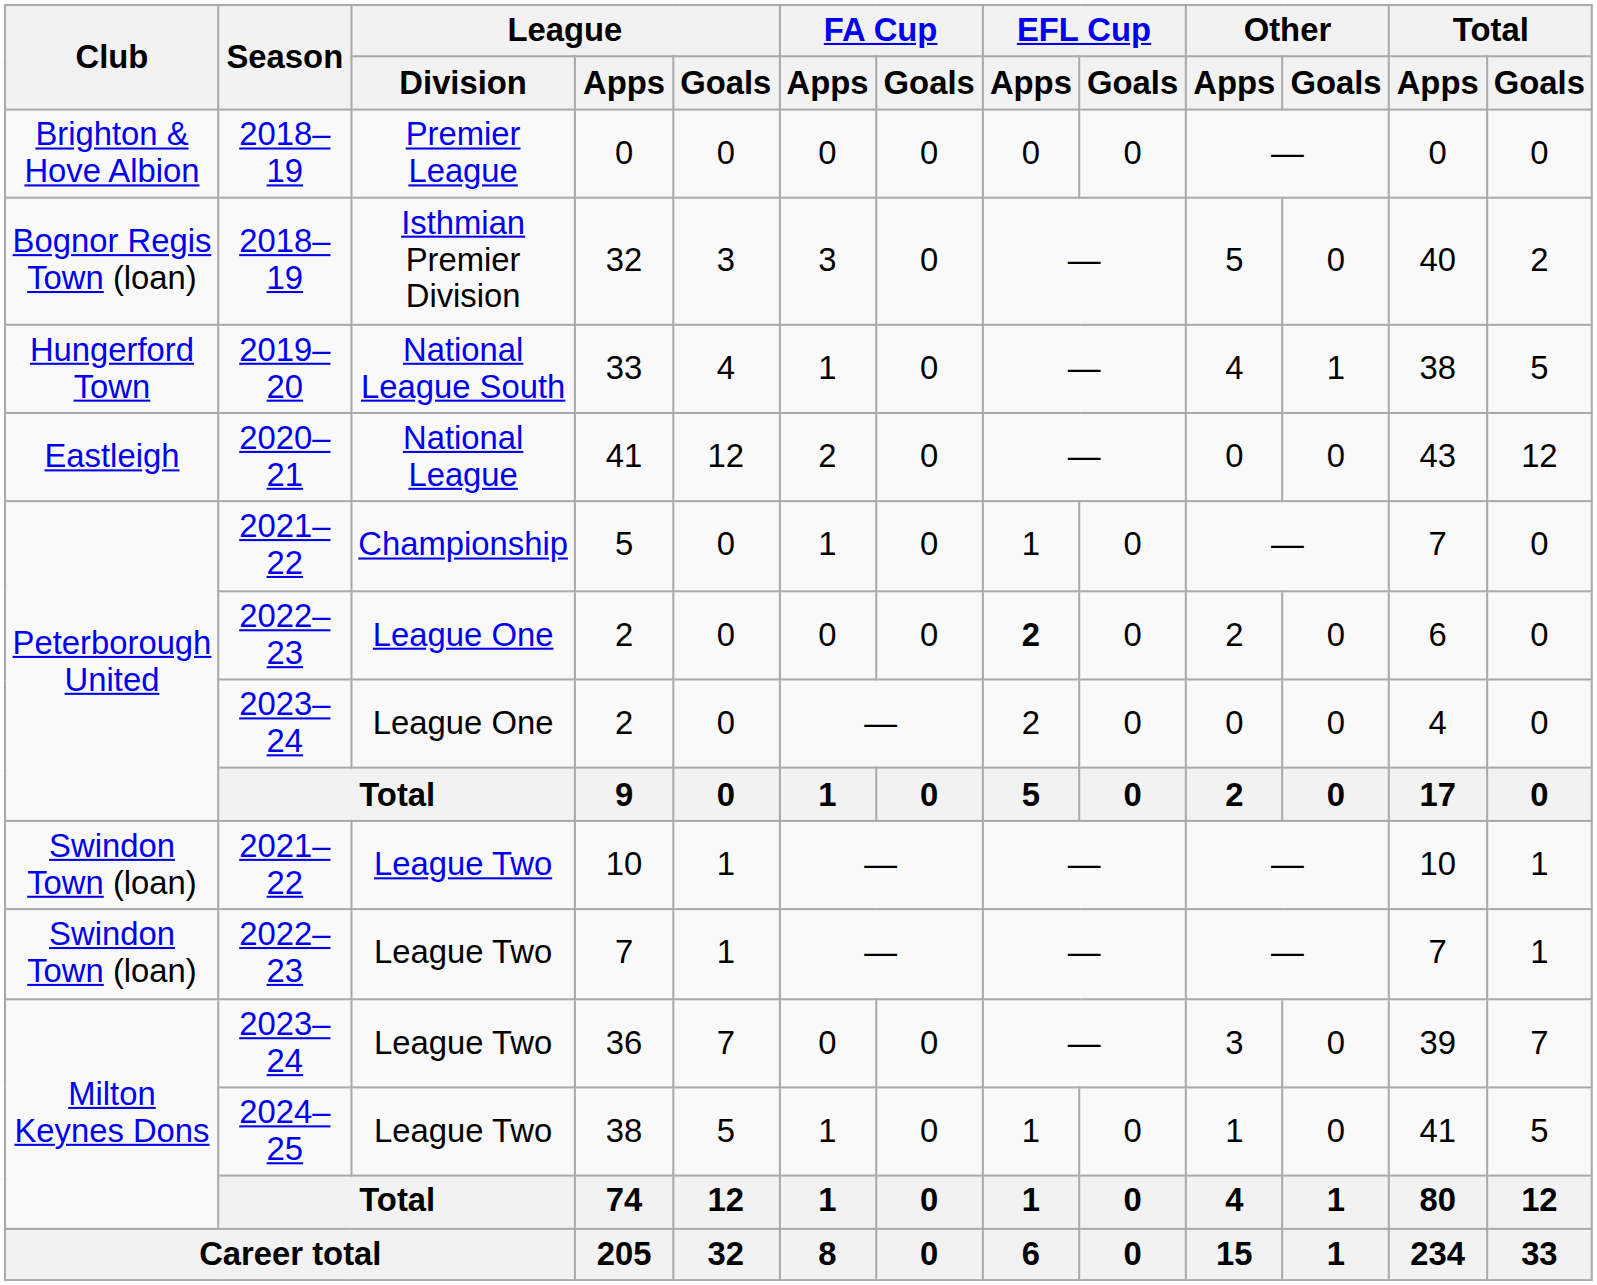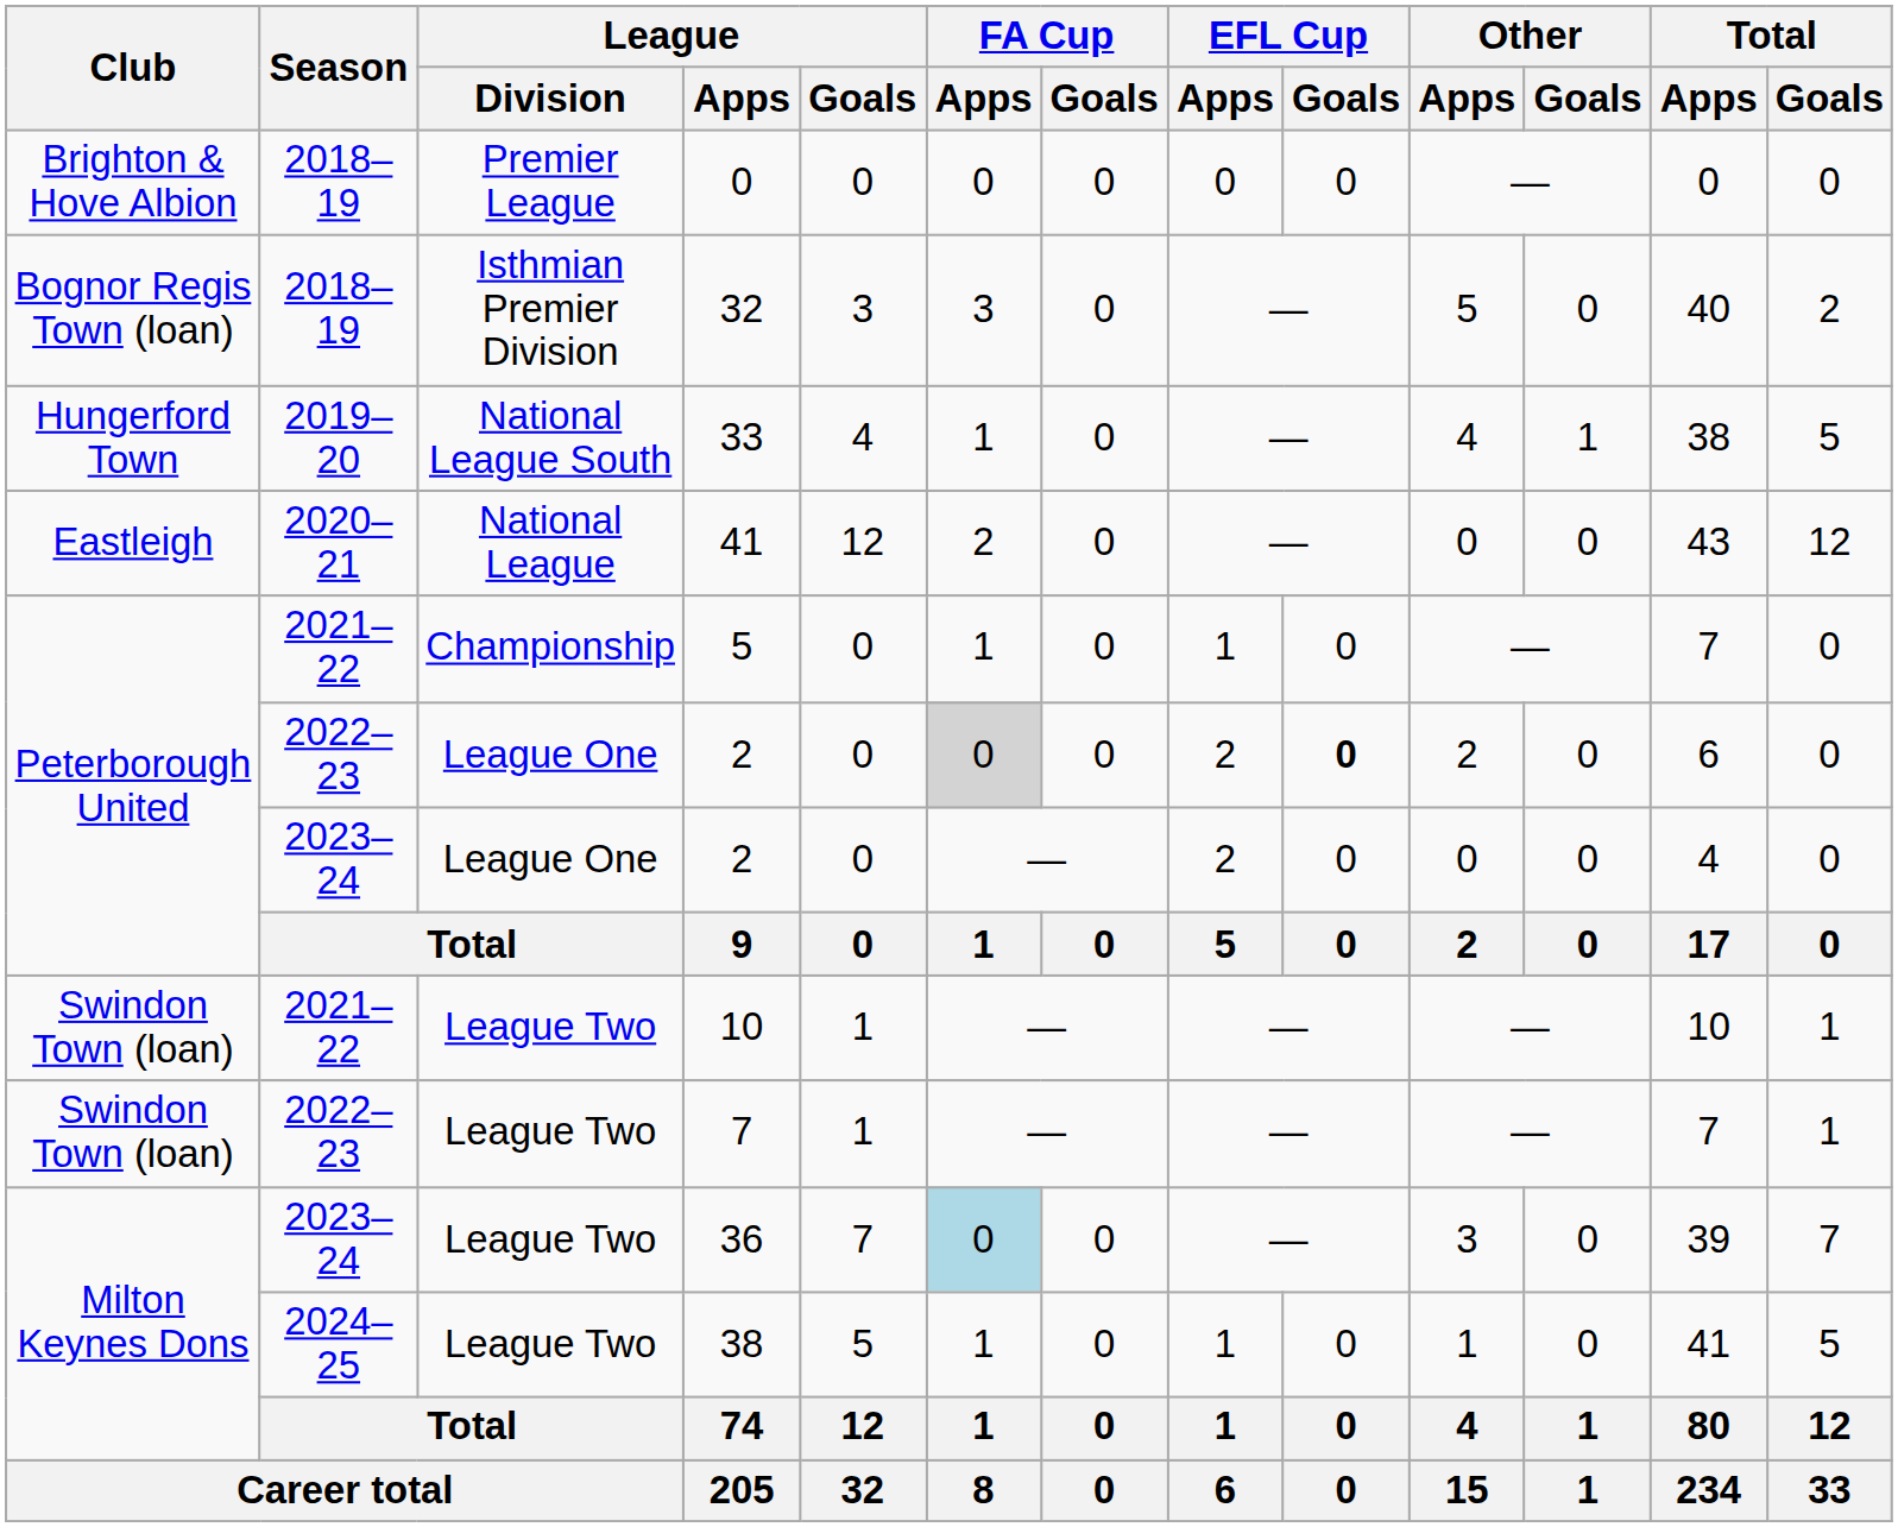2022–23 / 2 | FA Cup / Apps: no background -> lightgrey background
2022–23 / 2 | EFL Cup / Apps: bold -> normal
2022–23 / 2 | EFL Cup / Goals: normal -> bold
36 | FA Cup / Apps: no background -> lightblue background
